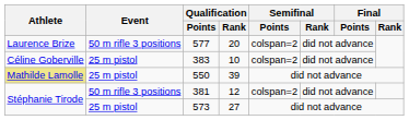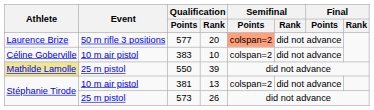577 | Semifinal / Points: no background -> lightsalmon background
383 | Event: 25 m pistol -> 10 m air pistol
381 | Event: 50 m rifle 3 positions -> 10 m air pistol
381 | Qualification / Rank: 12 -> 13
573 | Qualification / Rank: 27 -> 26
